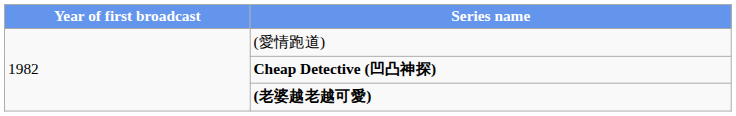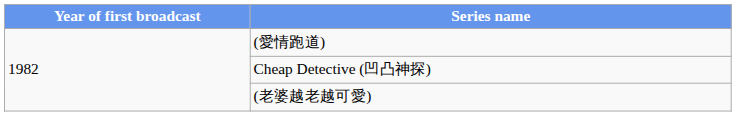Cheap Detective (凹凸神探) | Series name: bold -> normal
(老婆越老越可愛) | Series name: bold -> normal
